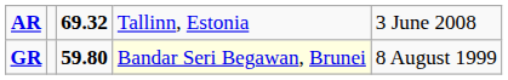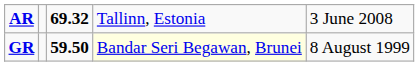GR | column 3: 59.80 -> 59.50
